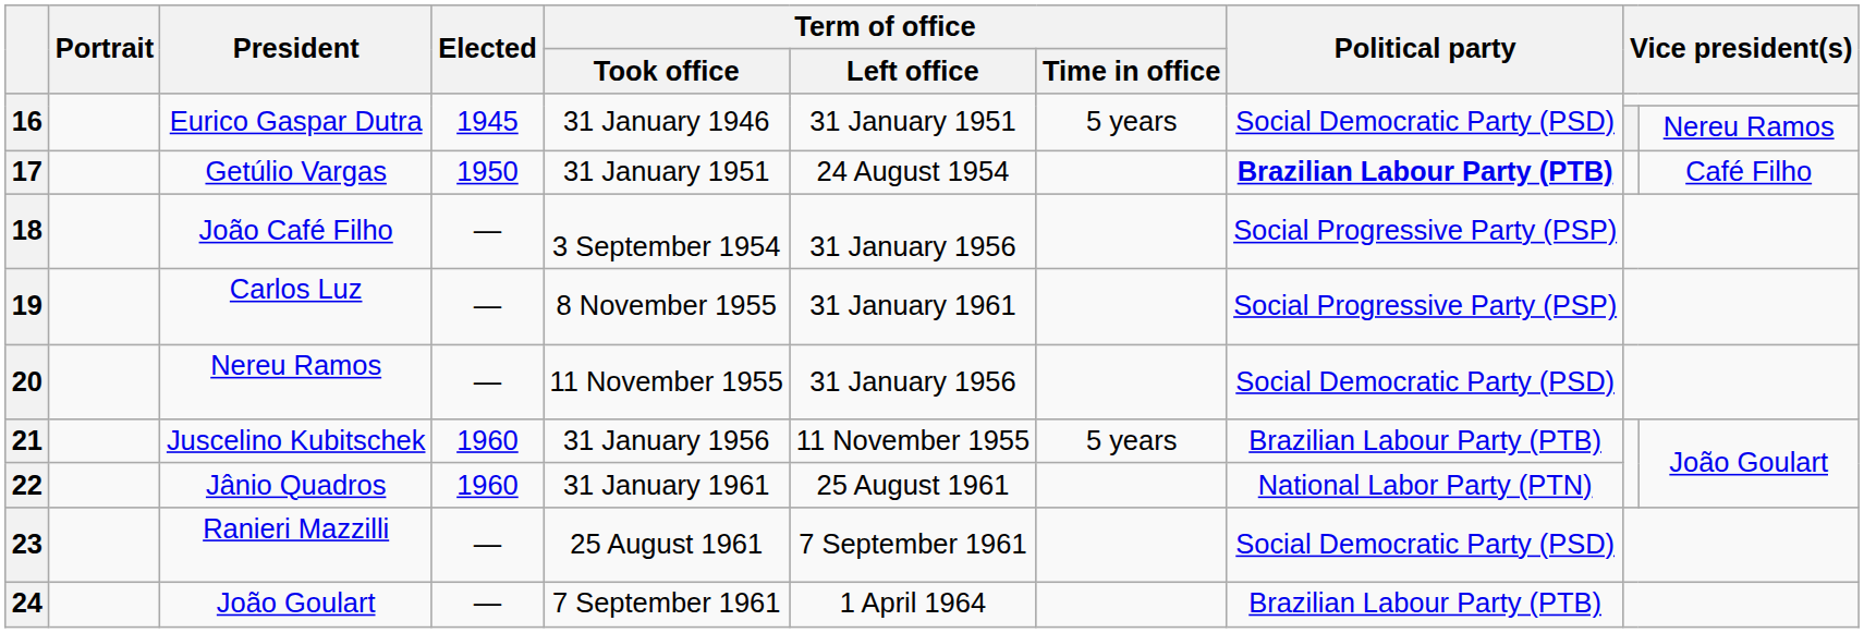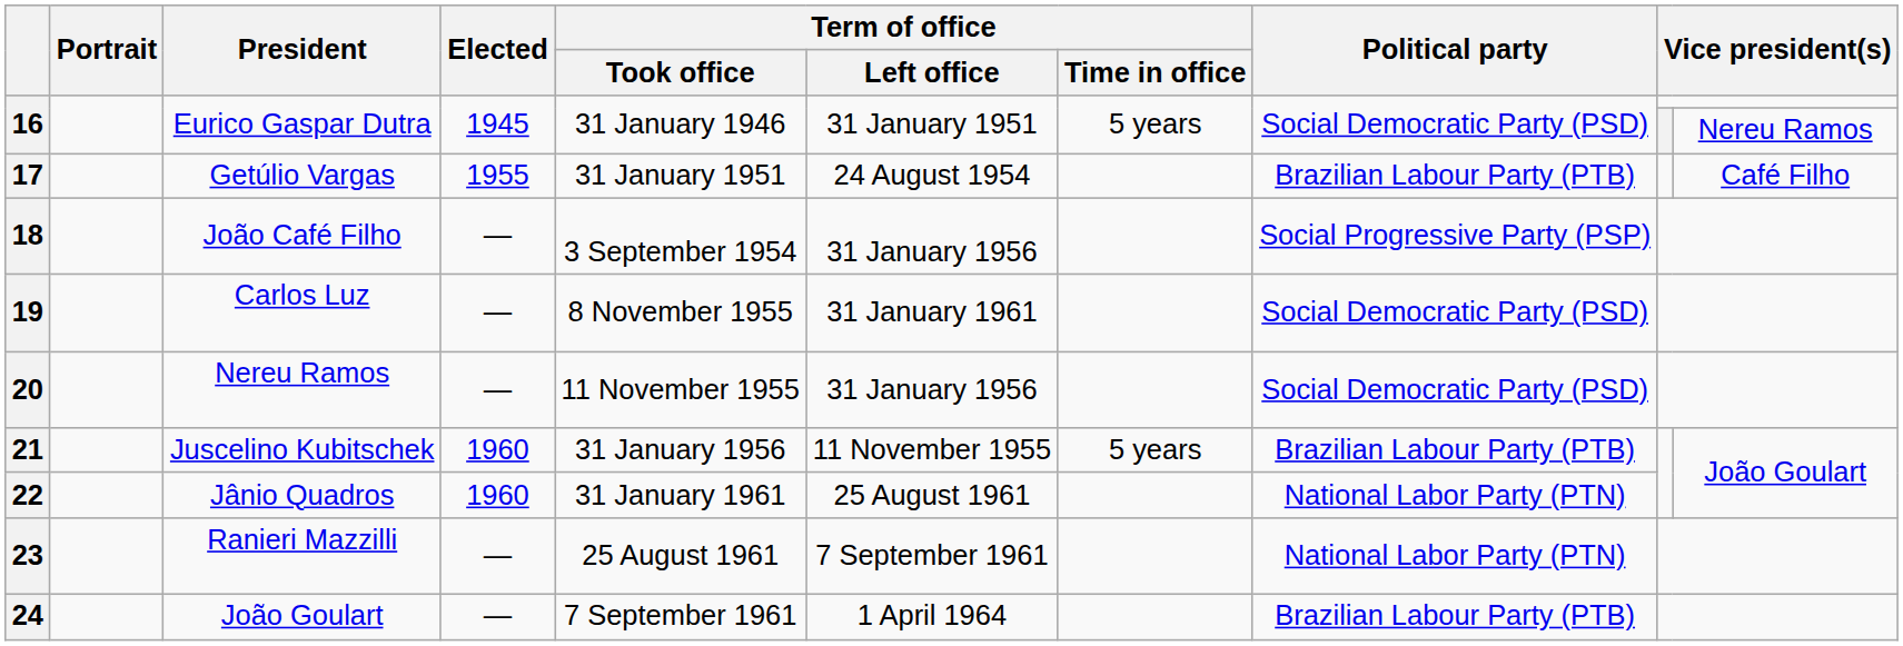17 | Elected: 1950 -> 1955
17 | Political party: bold -> normal
19 | Political party: Social Progressive Party (PSP) -> Social Democratic Party (PSD)
23 | Political party: Social Democratic Party (PSD) -> National Labor Party (PTN)
